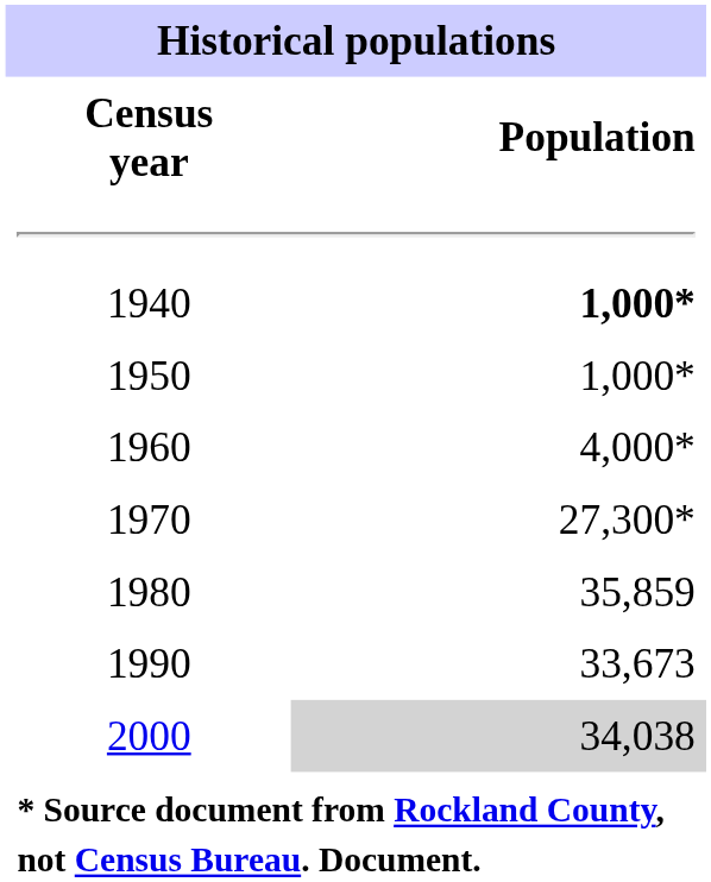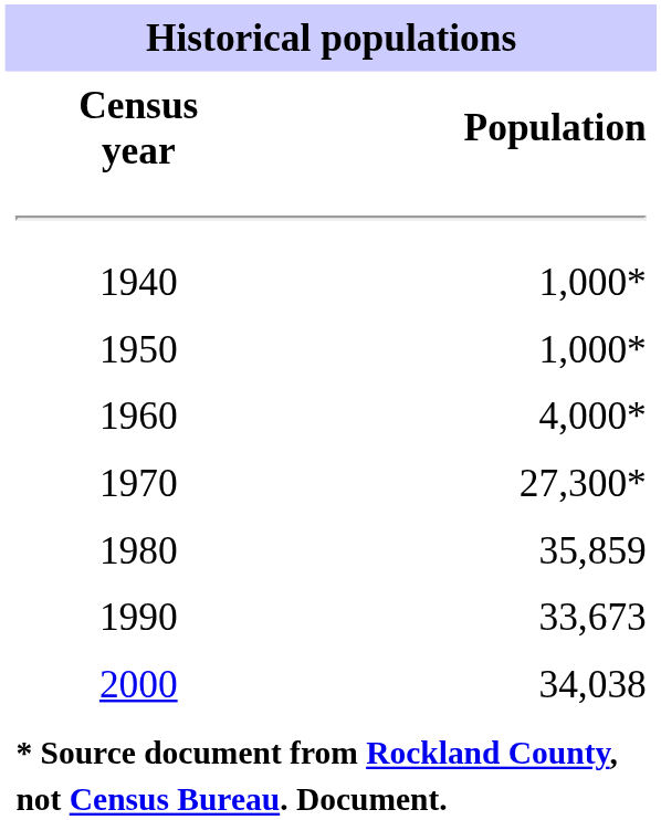1940 | Population: bold -> normal
2000 | Population: lightgrey background -> no background
